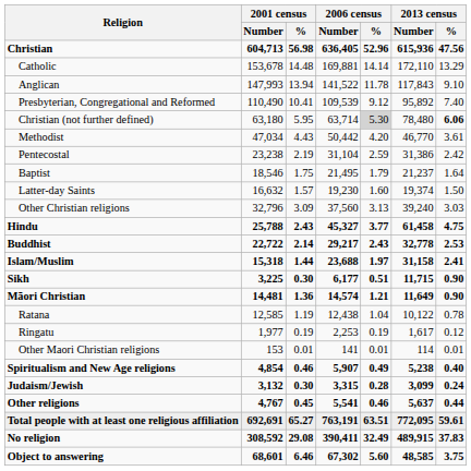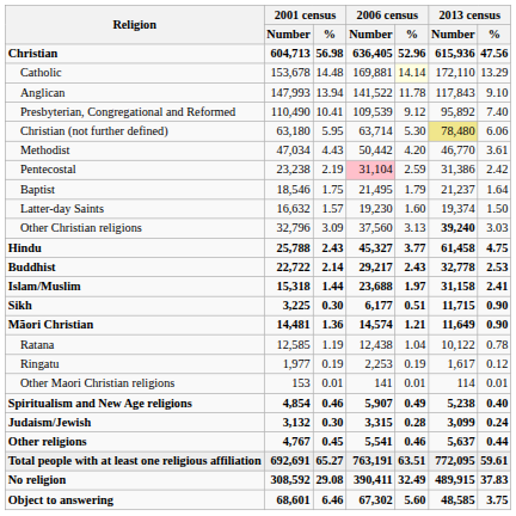Catholic | 2006 census / %: no background -> lightyellow background
Christian (not further defined) | 2006 census / %: lightgrey background -> no background
Christian (not further defined) | 2013 census / Number: no background -> khaki background
Christian (not further defined) | 2013 census / %: bold -> normal
Pentecostal | 2006 census / Number: no background -> pink background
Other Christian religions | 2013 census / Number: normal -> bold
